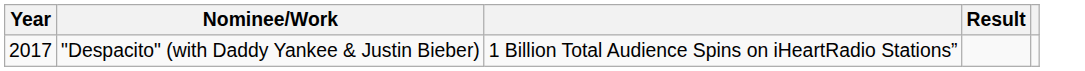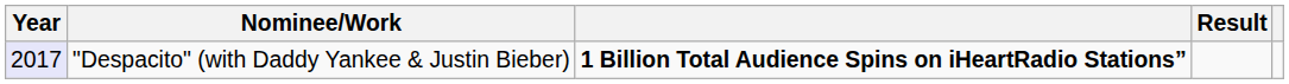row 2 | Year: no background -> lavender background
row 2 | column 3: normal -> bold
